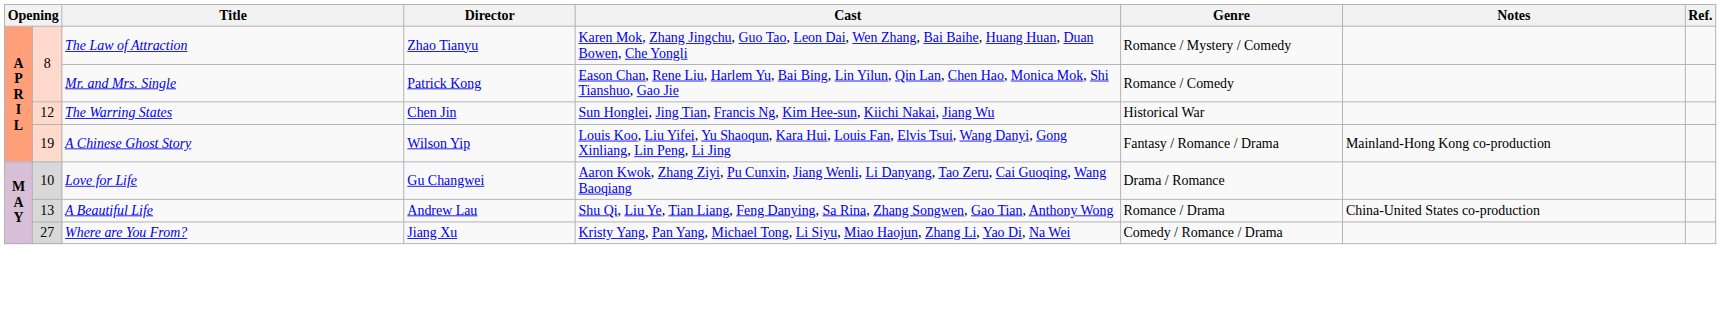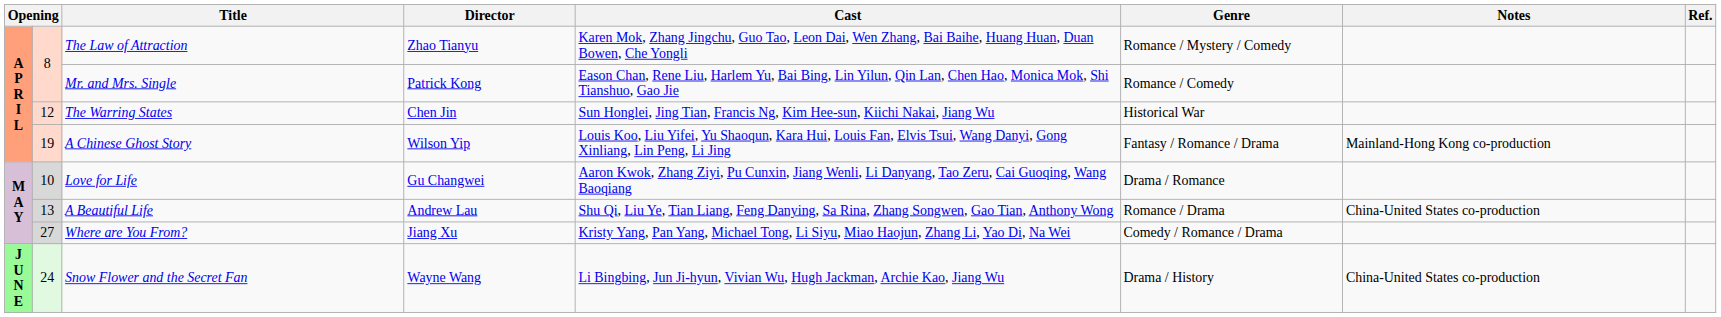+ row: J U N E | 24 | Snow Flower and the Secret Fan | Wayne Wang | Li Bingbing, Jun Ji-hyun, Vivian Wu, Hugh Jackman, Archie Kao, Jiang Wu | Drama / History | China-United States co-production
